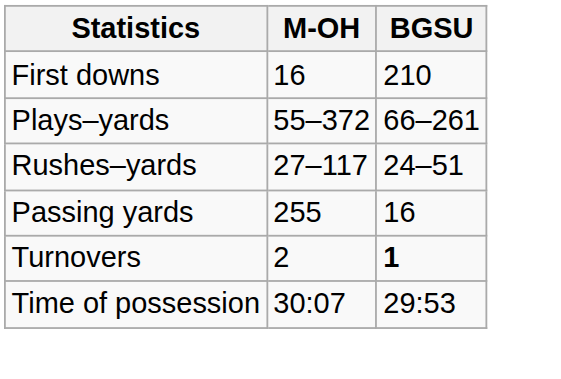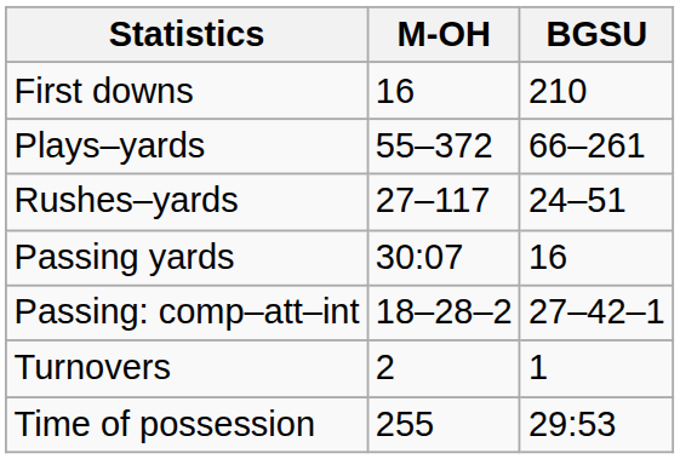Passing yards | M-OH: 255 -> 30:07
+ row: Passing: comp–att–int | 18–28–2 | 27–42–1
Turnovers | BGSU: bold -> normal
Time of possession | M-OH: 30:07 -> 255
